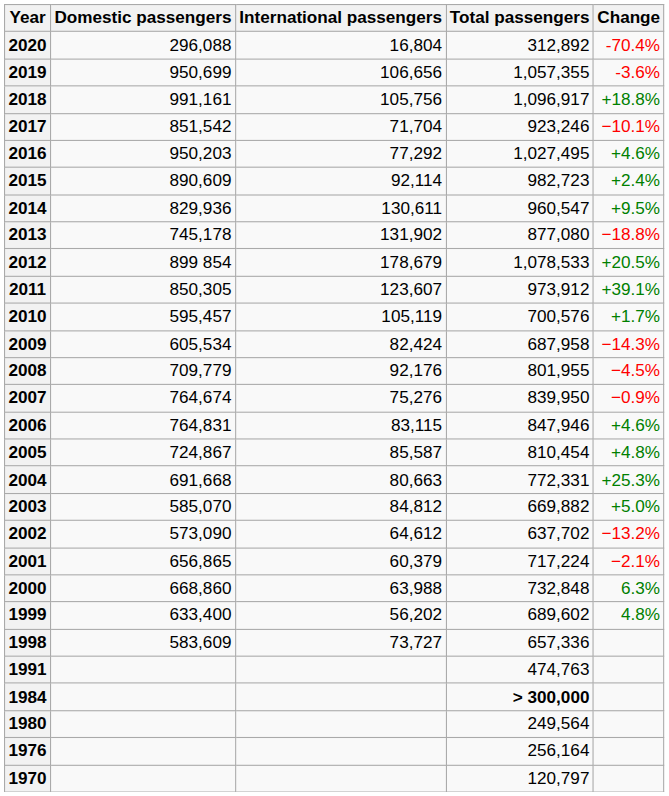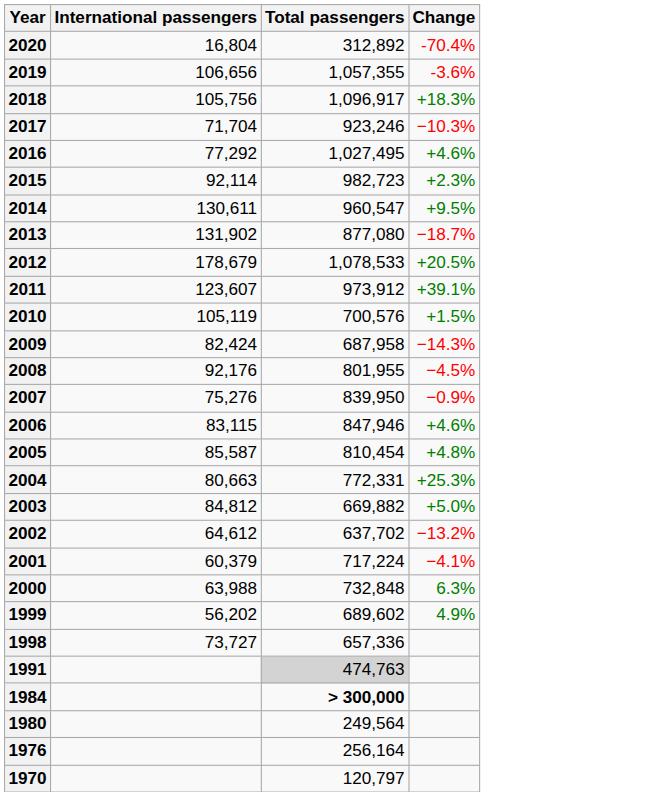- column: Domestic passengers | 296,088 | 950,699 | 991,161 | 851,542 | 950,203 | 890,609 | 829,936 | 745,178 | 899 854 | 850,305 | 595,457 | 605,534 | 709,779 | 764,674 | 764,831 | 724,867 | 691,668 | 585,070 | 573,090 | 656,865 | 668,860 | 633,400 | 583,609
2018 | Change: +18.8% -> +18.3%
2017 | Change: −10.1% -> −10.3%
2015 | Change: +2.4% -> +2.3%
2013 | Change: −18.8% -> −18.7%
2010 | Change: +1.7% -> +1.5%
2001 | Change: −2.1% -> −4.1%
1999 | Change: 4.8% -> 4.9%
1991 | Total passengers: no background -> lightgrey background
